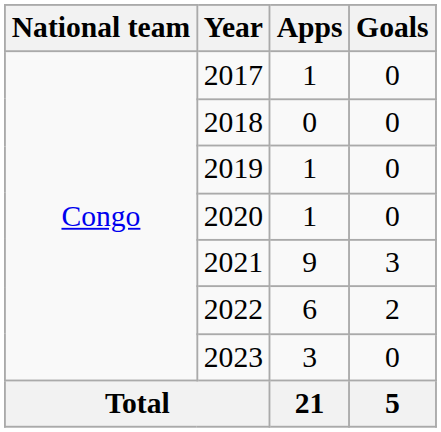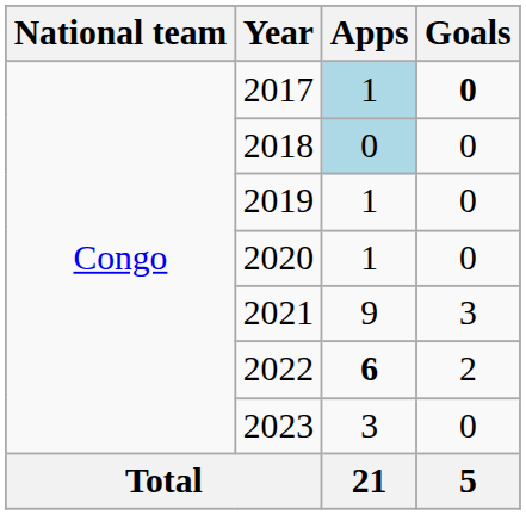2017 | Apps: no background -> lightblue background
2017 | Goals: normal -> bold
2018 | Apps: no background -> lightblue background
2022 | Apps: normal -> bold
